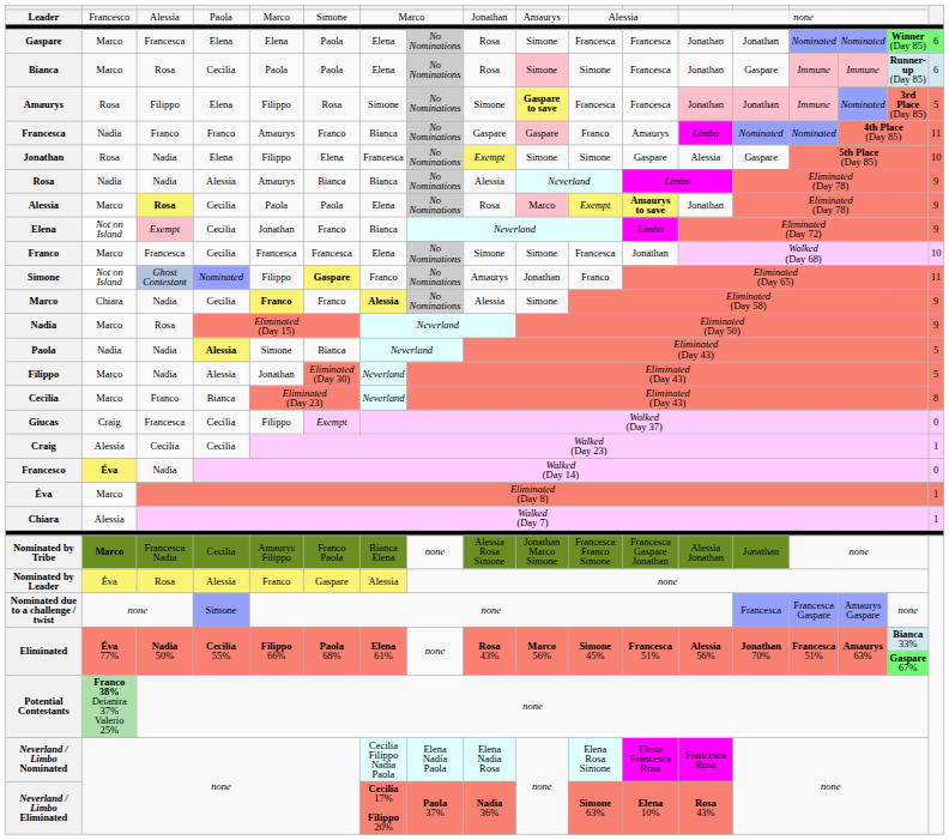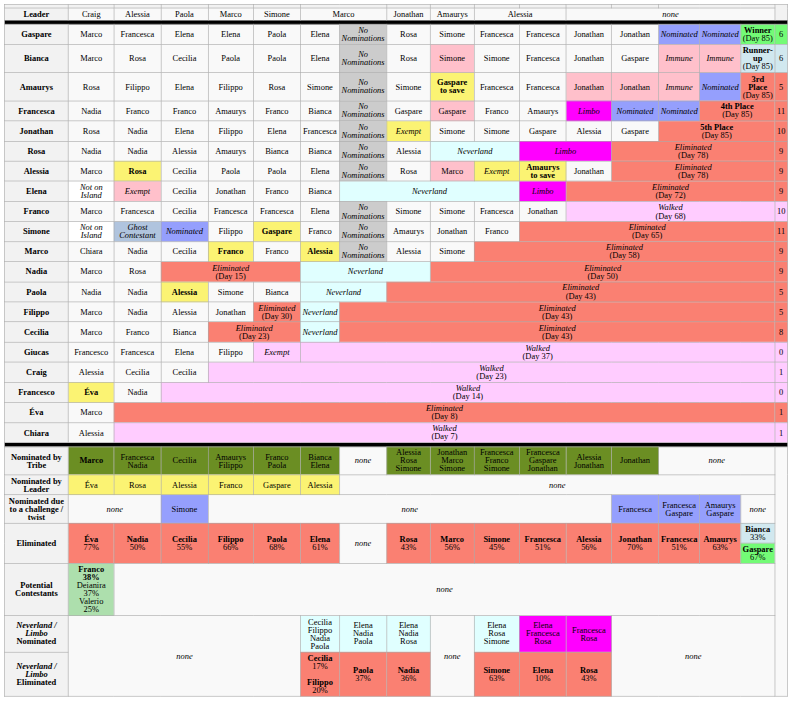Leader | column 2: Francesco -> Craig
Giucas | column 2: Craig -> Francesco
Giucas | column 4: Cecilia -> Elena
